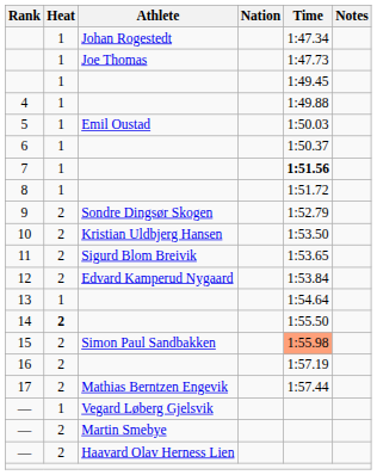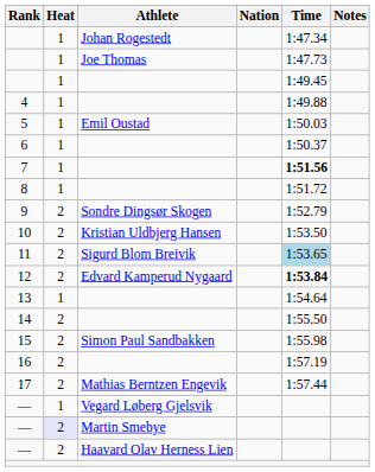11 | Time: no background -> lightblue background
12 | Time: normal -> bold
14 | Heat: bold -> normal
15 | Time: lightsalmon background -> no background
— / Martin Smebye | Heat: no background -> lavender background
